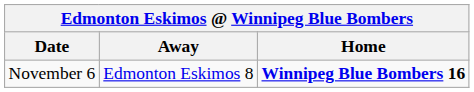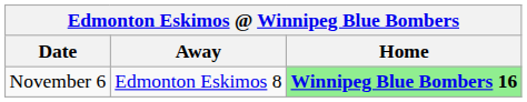November 6 | Home: no background -> lightgreen background
